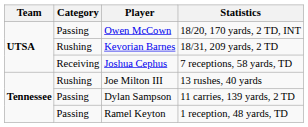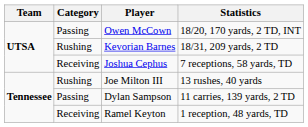Ramel Keyton | Category: Passing -> Receiving
